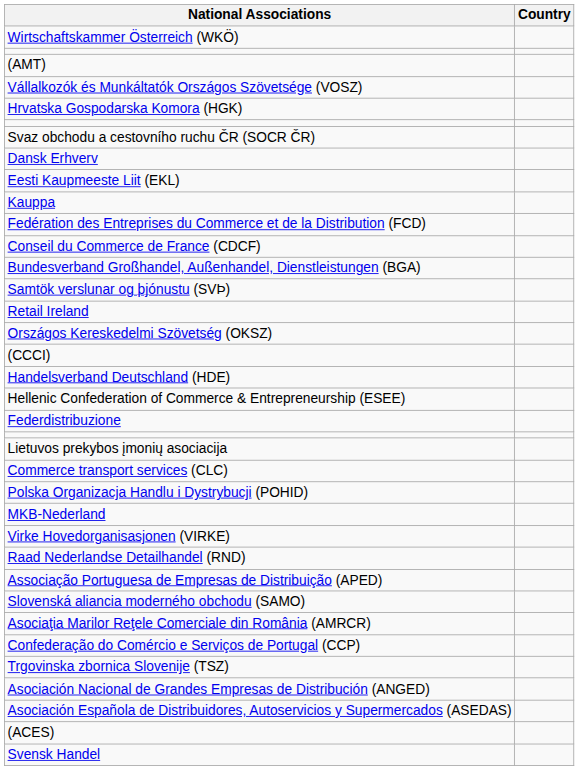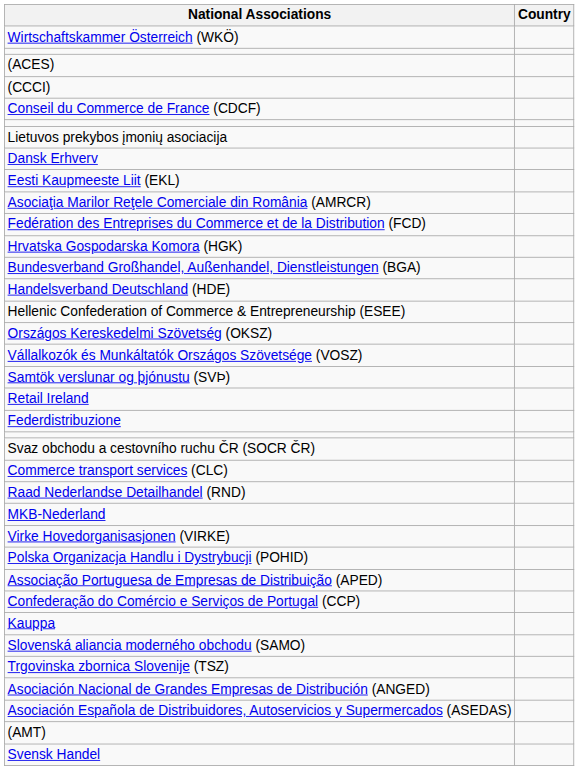row 4 | National Associations: (AMT) -> (ACES)
row 5 | National Associations: Vállalkozók és Munkáltatók Országos Szövetsége (VOSZ) -> (CCCI)
row 6 | National Associations: Hrvatska Gospodarska Komora (HGK) -> Conseil du Commerce de France (CDCF)
row 8 | National Associations: Svaz obchodu a cestovního ruchu ČR (SOCR ČR) -> Lietuvos prekybos įmonių asociacija
row 11 | National Associations: Kauppa -> Asociaţia Marilor Reţele Comerciale din România (AMRCR)
row 13 | National Associations: Conseil du Commerce de France (CDCF) -> Hrvatska Gospodarska Komora (HGK)
row 15 | National Associations: Samtök verslunar og þjónustu (SVÞ) -> Handelsverband Deutschland (HDE)
row 16 | National Associations: Retail Ireland -> Hellenic Confederation of Commerce & Entrepreneurship (ESEE)
row 18 | National Associations: (CCCI) -> Vállalkozók és Munkáltatók Országos Szövetsége (VOSZ)
row 19 | National Associations: Handelsverband Deutschland (HDE) -> Samtök verslunar og þjónustu (SVÞ)
row 20 | National Associations: Hellenic Confederation of Commerce & Entrepreneurship (ESEE) -> Retail Ireland
row 23 | National Associations: Lietuvos prekybos įmonių asociacija -> Svaz obchodu a cestovního ruchu ČR (SOCR ČR)
row 25 | National Associations: Polska Organizacja Handlu i Dystrybucji (POHID) -> Raad Nederlandse Detailhandel (RND)
row 28 | National Associations: Raad Nederlandse Detailhandel (RND) -> Polska Organizacja Handlu i Dystrybucji (POHID)
row 30 | National Associations: Slovenská aliancia moderného obchodu (SAMO) -> Confederação do Comércio e Serviços de Portugal (CCP)
row 31 | National Associations: Asociaţia Marilor Reţele Comerciale din România (AMRCR) -> Kauppa
row 32 | National Associations: Confederação do Comércio e Serviços de Portugal (CCP) -> Slovenská aliancia moderného obchodu (SAMO)
row 36 | National Associations: (ACES) -> (AMT)
